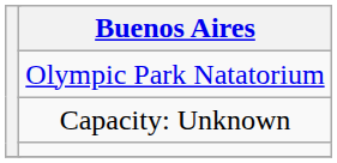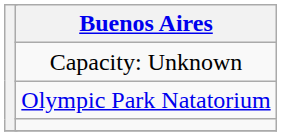row 2 | Buenos Aires: Olympic Park Natatorium -> Capacity: Unknown
row 3 | Buenos Aires: Capacity: Unknown -> Olympic Park Natatorium
